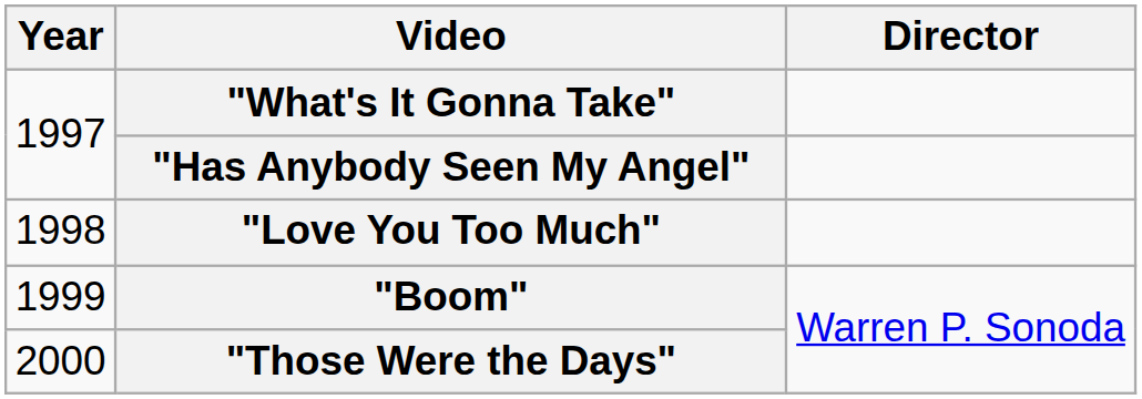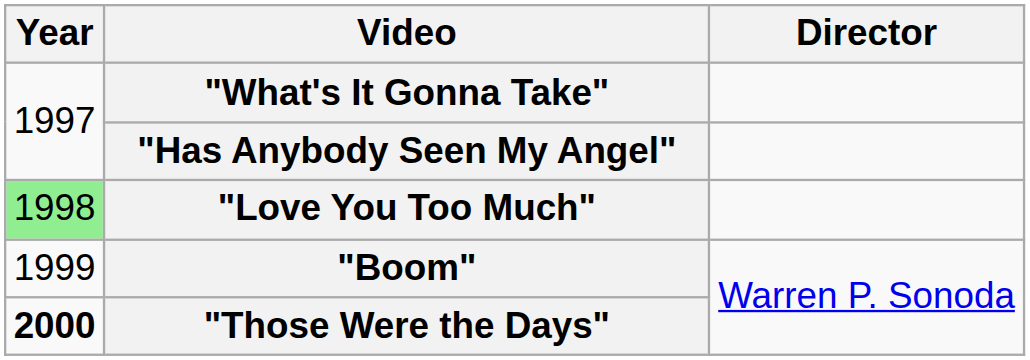"Love You Too Much" | Year: no background -> lightgreen background
"Those Were the Days" | Year: normal -> bold
